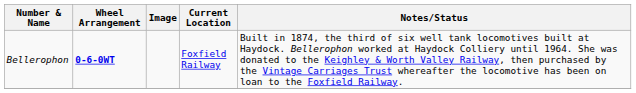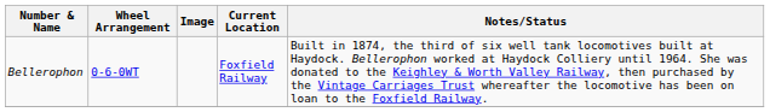Bellerophon | Wheel Arrangement: bold -> normal
